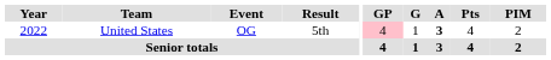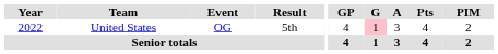United States | GP: pink background -> no background
United States | G: no background -> pink background
United States | A: bold -> normal
